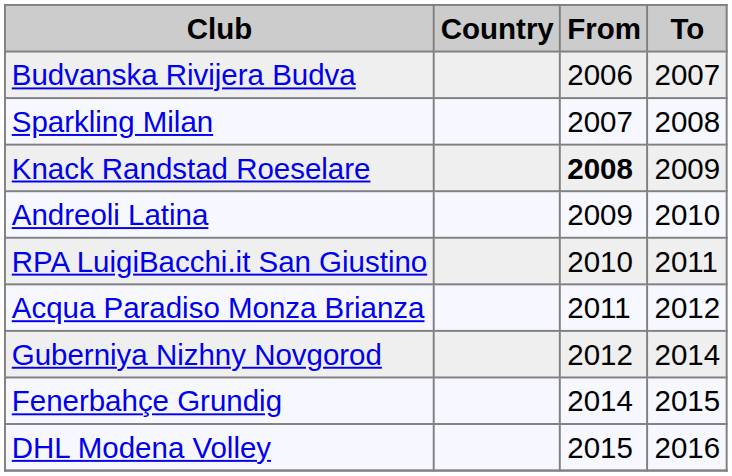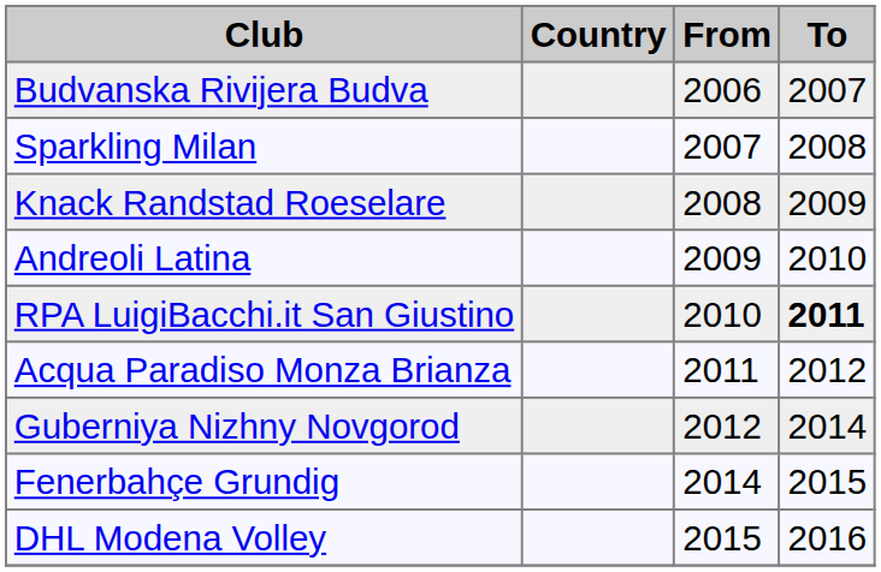Knack Randstad Roeselare | From: bold -> normal
RPA LuigiBacchi.it San Giustino | To: normal -> bold
